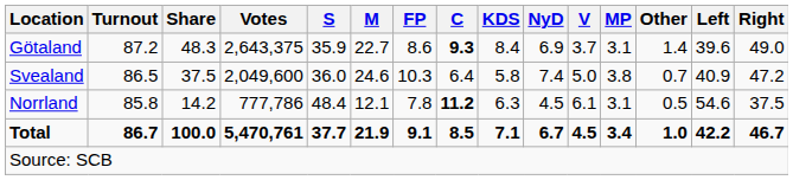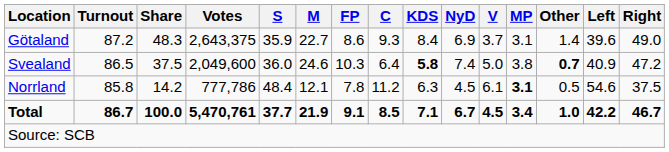Götaland | C: bold -> normal
Svealand | KDS: normal -> bold
Svealand | Other: normal -> bold
Norrland | C: bold -> normal
Norrland | MP: normal -> bold
